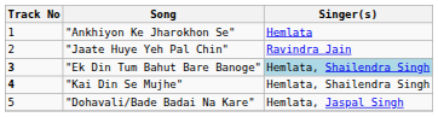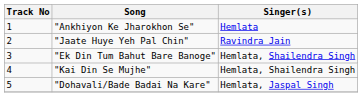"Ek Din Tum Bahut Bare Banoge" | Track No: bold -> normal
"Ek Din Tum Bahut Bare Banoge" | Singer(s): lightblue background -> no background
"Kai Din Se Mujhe" | Track No: bold -> normal
